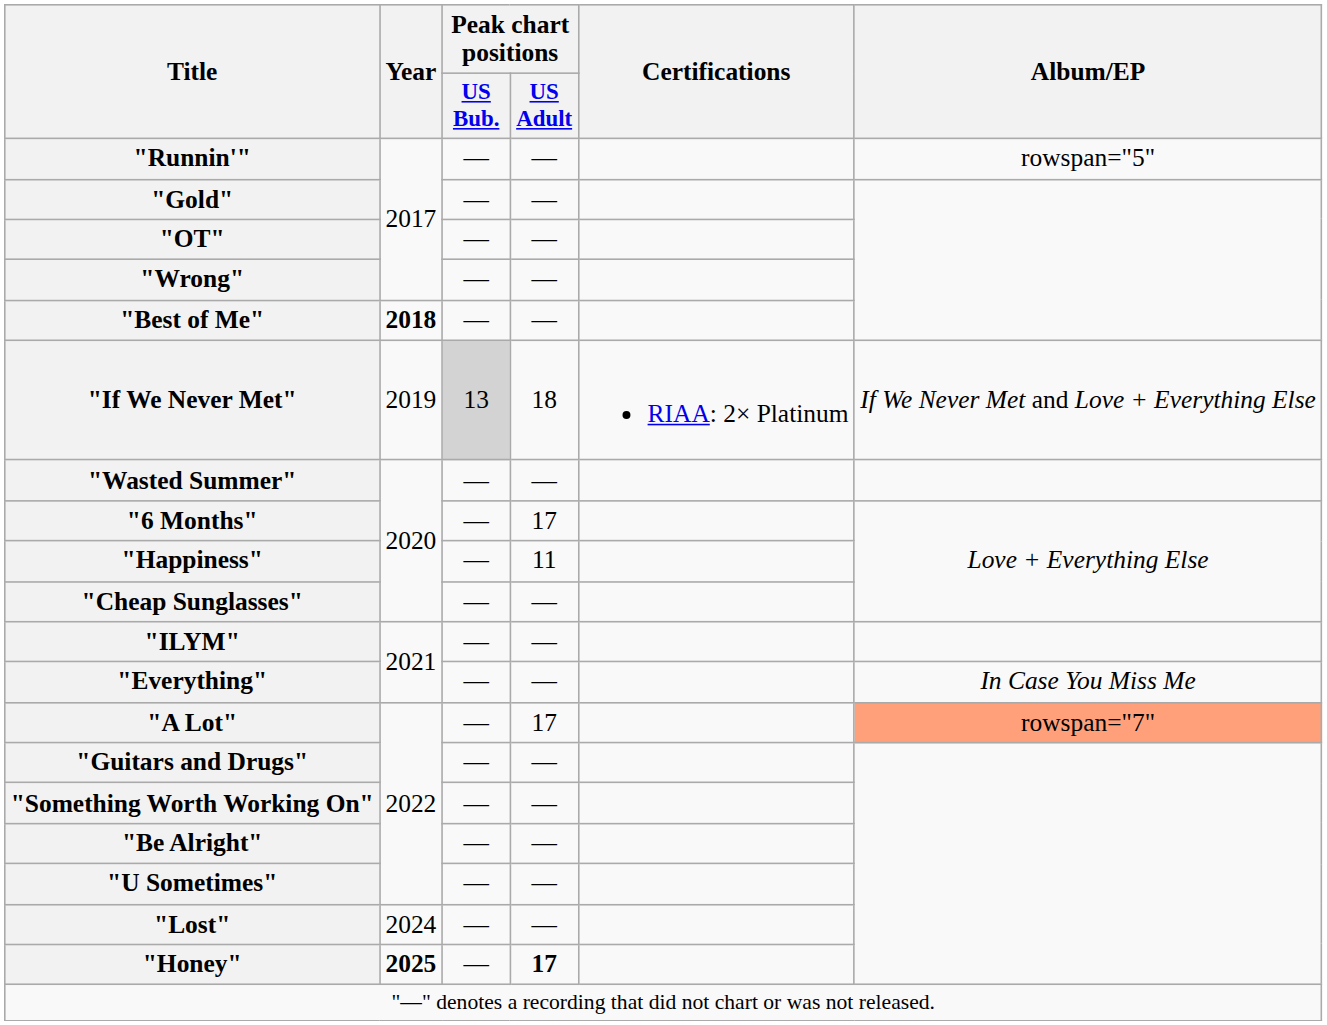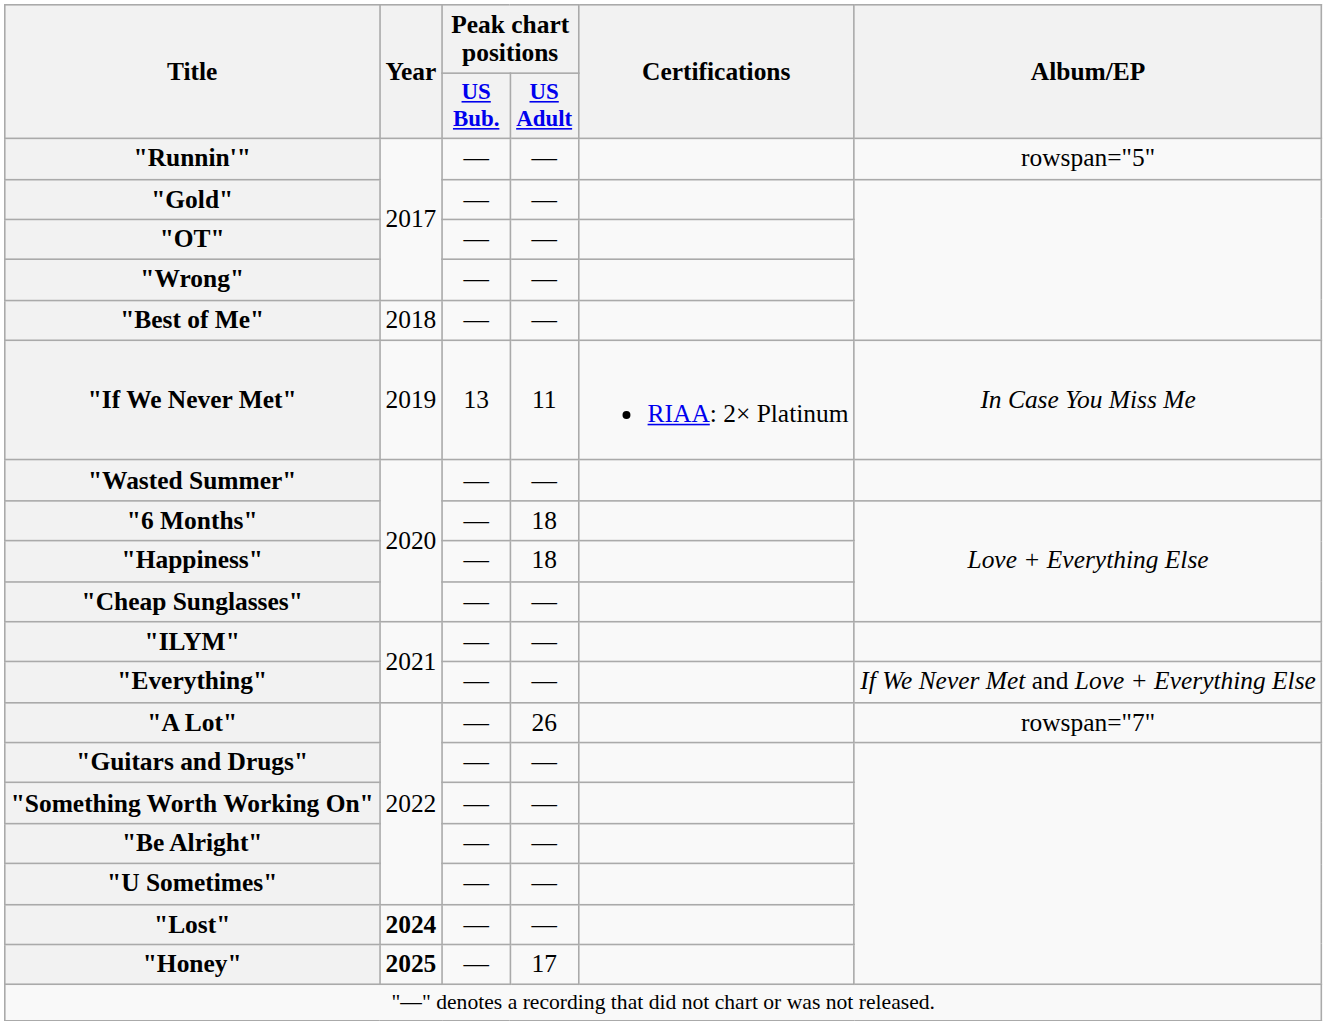"Best of Me" | Year: bold -> normal
"If We Never Met" | Peak chart positions / US Bub.: lightgrey background -> no background
"If We Never Met" | Peak chart positions / US Adult: 18 -> 11
"If We Never Met" | Album/EP: If We Never Met and Love + Everything Else -> In Case You Miss Me
"6 Months" | Peak chart positions / US Adult: 17 -> 18
"Happiness" | Peak chart positions / US Adult: 11 -> 18
"Everything" | Album/EP: In Case You Miss Me -> If We Never Met and Love + Everything Else
"A Lot" | Peak chart positions / US Adult: 17 -> 26
"A Lot" | Album/EP: lightsalmon background -> no background
"Lost" | Year: normal -> bold
"Honey" | Peak chart positions / US Adult: bold -> normal
